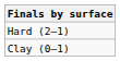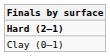row 2 | column 1: normal -> bold
